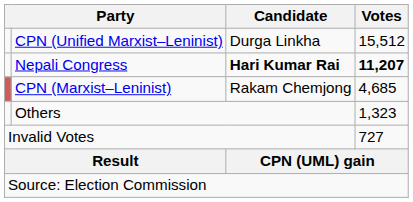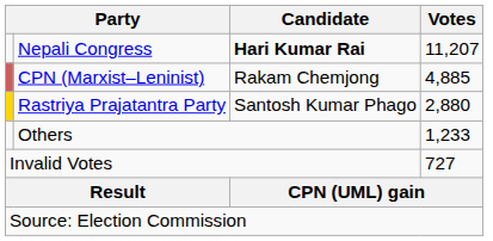- row: CPN (Unified Marxist–Leninist) | Durga Linkha | 15,512
Nepali Congress | Votes: bold -> normal
CPN (Marxist–Leninist) | Votes: 4,685 -> 4,885
+ row: Rastriya Prajatantra Party | Santosh Kumar Phago | 2,880
Others | Votes: 1,323 -> 1,233
